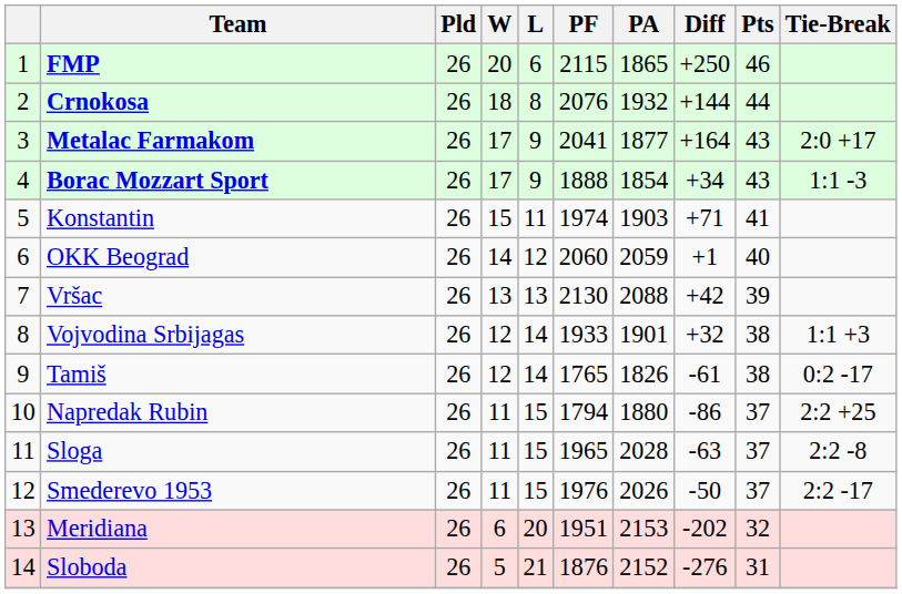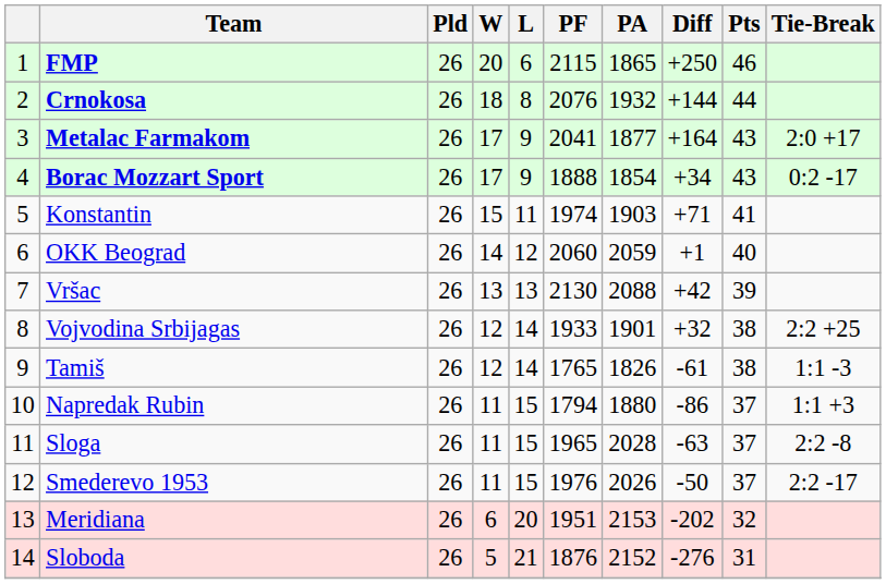Borac Mozzart Sport | Tie-Break: 1:1 -3 -> 0:2 -17
Vojvodina Srbijagas | Tie-Break: 1:1 +3 -> 2:2 +25
Tamiš | Tie-Break: 0:2 -17 -> 1:1 -3
Napredak Rubin | Tie-Break: 2:2 +25 -> 1:1 +3
